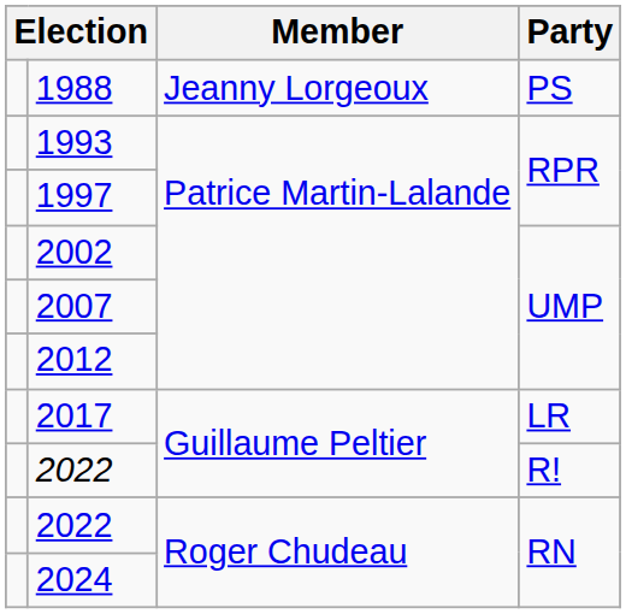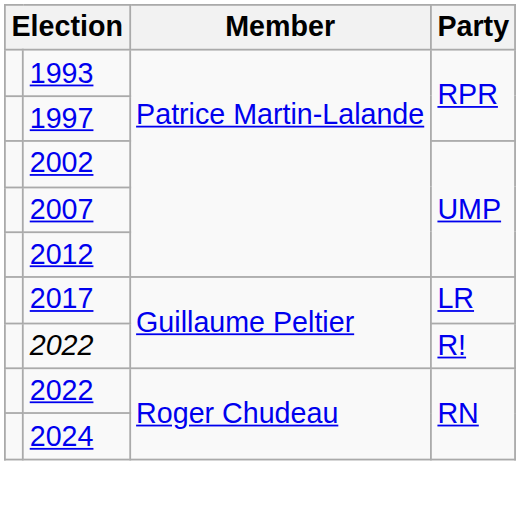- row: 1988 | Jeanny Lorgeoux | PS
